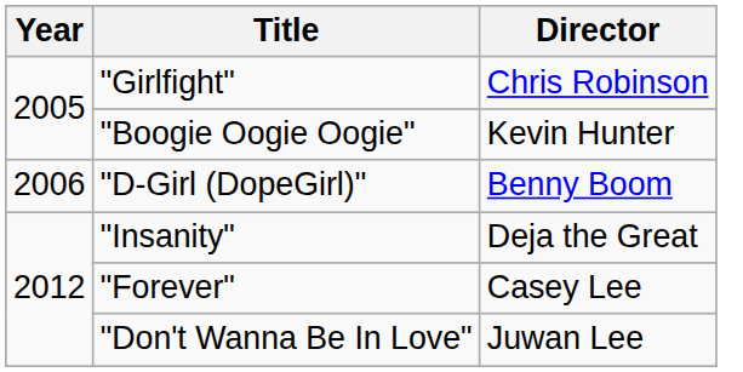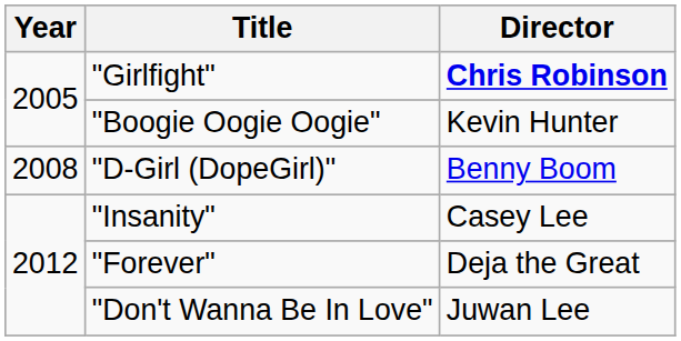"Girlfight" | Director: normal -> bold
"D-Girl (DopeGirl)" | Year: 2006 -> 2008
"Insanity" | Director: Deja the Great -> Casey Lee
"Forever" | Director: Casey Lee -> Deja the Great
